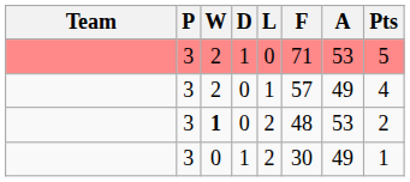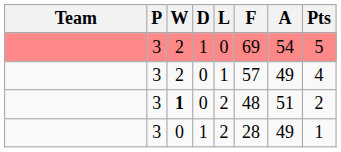row 2 | F: 71 -> 69
row 2 | A: 53 -> 54
row 4 | A: 53 -> 51
row 5 | F: 30 -> 28
